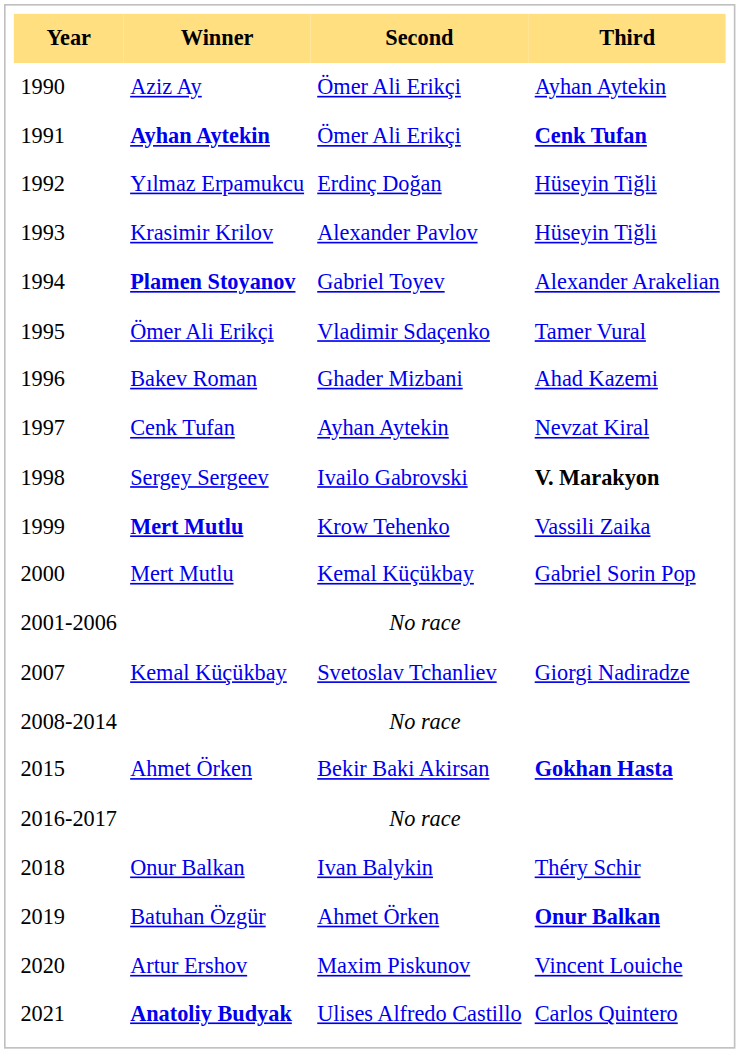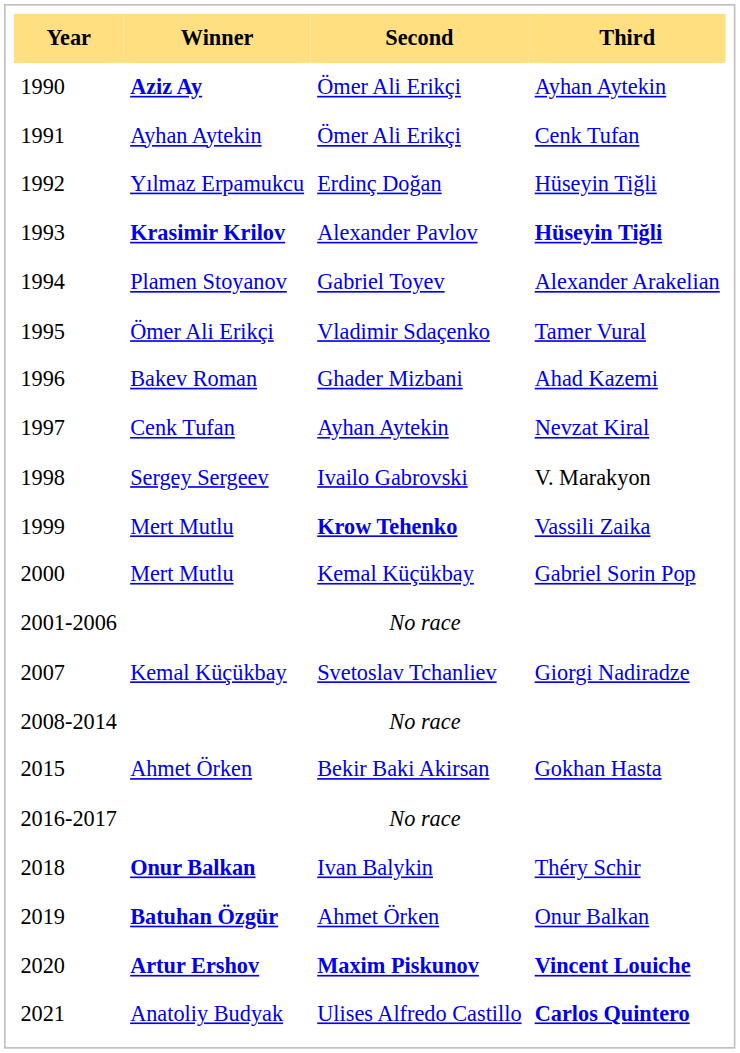1990 | Winner: normal -> bold
1991 | Winner: bold -> normal
1991 | Third: bold -> normal
1993 | Winner: normal -> bold
1993 | Third: normal -> bold
1994 | Winner: bold -> normal
1998 | Third: bold -> normal
1999 | Winner: bold -> normal
1999 | Second: normal -> bold
2015 | Third: bold -> normal
2018 | Winner: normal -> bold
2019 | Winner: normal -> bold
2019 | Third: bold -> normal
2020 | Winner: normal -> bold
2020 | Second: normal -> bold
2020 | Third: normal -> bold
2021 | Winner: bold -> normal
2021 | Third: normal -> bold
